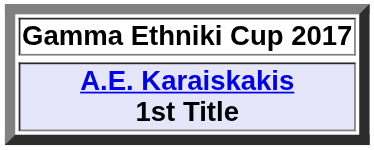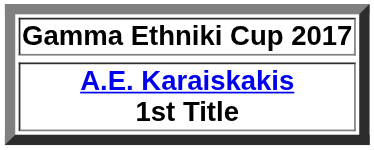row 2 | column 1: lavender background -> no background
